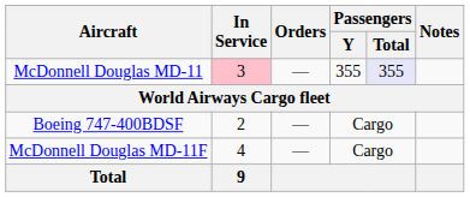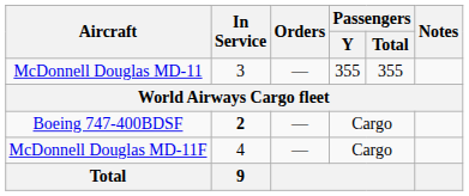McDonnell Douglas MD-11 | In Service: pink background -> no background
McDonnell Douglas MD-11 | Passengers / Total: lavender background -> no background
Boeing 747-400BDSF | In Service: normal -> bold
